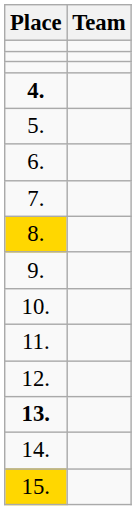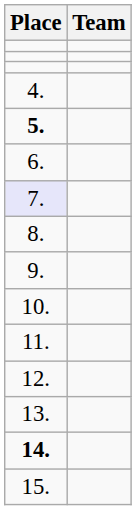row 5 | Place: bold -> normal
row 6 | Place: normal -> bold
row 8 | Place: no background -> lavender background
row 9 | Place: gold background -> no background
row 14 | Place: bold -> normal
row 15 | Place: normal -> bold
row 16 | Place: gold background -> no background
